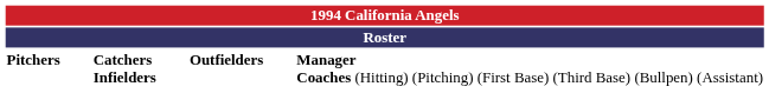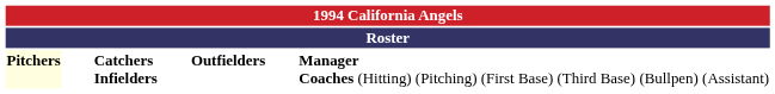Pitchers | column 1: no background -> lightyellow background
